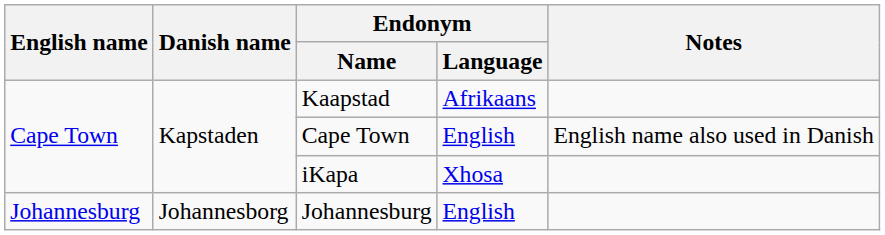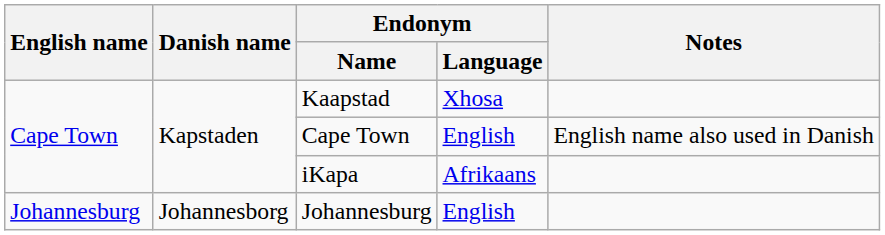Kaapstad | Endonym / Language: Afrikaans -> Xhosa
iKapa | Endonym / Language: Xhosa -> Afrikaans
